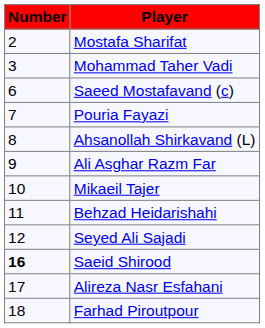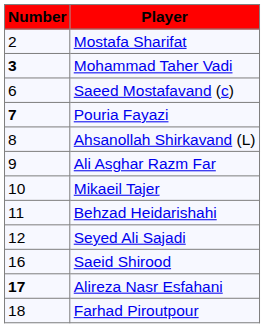Mohammad Taher Vadi | Number: normal -> bold
Pouria Fayazi | Number: normal -> bold
Saeid Shirood | Number: bold -> normal
Alireza Nasr Esfahani | Number: normal -> bold
